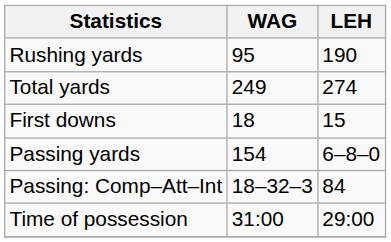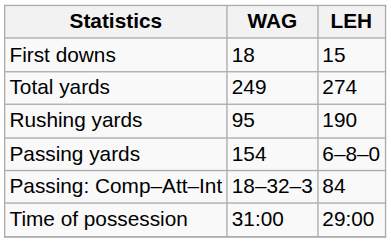rows swapped: First downs <-> Rushing yards
